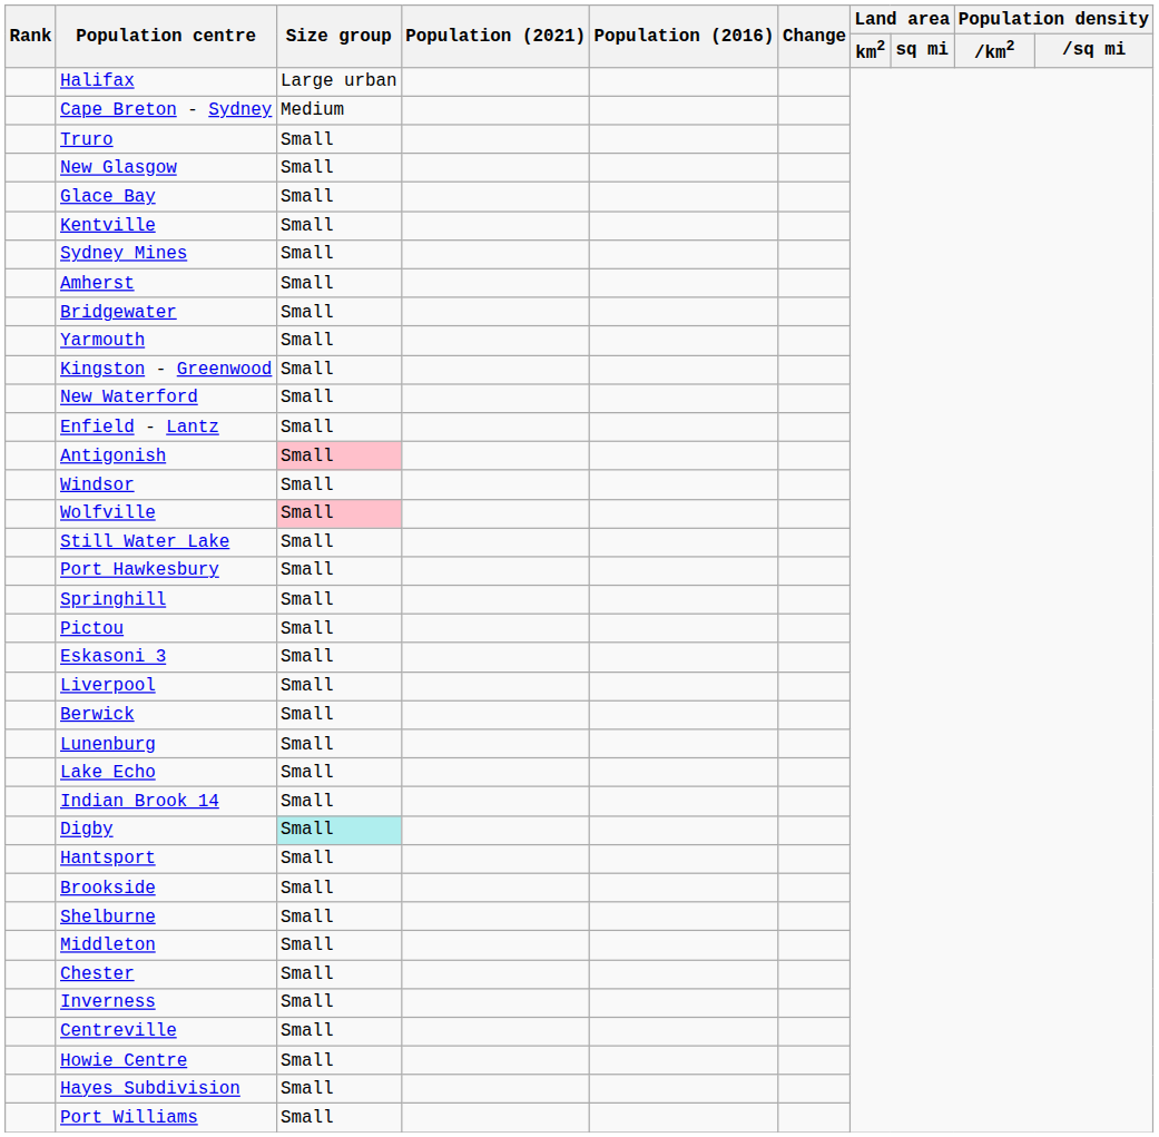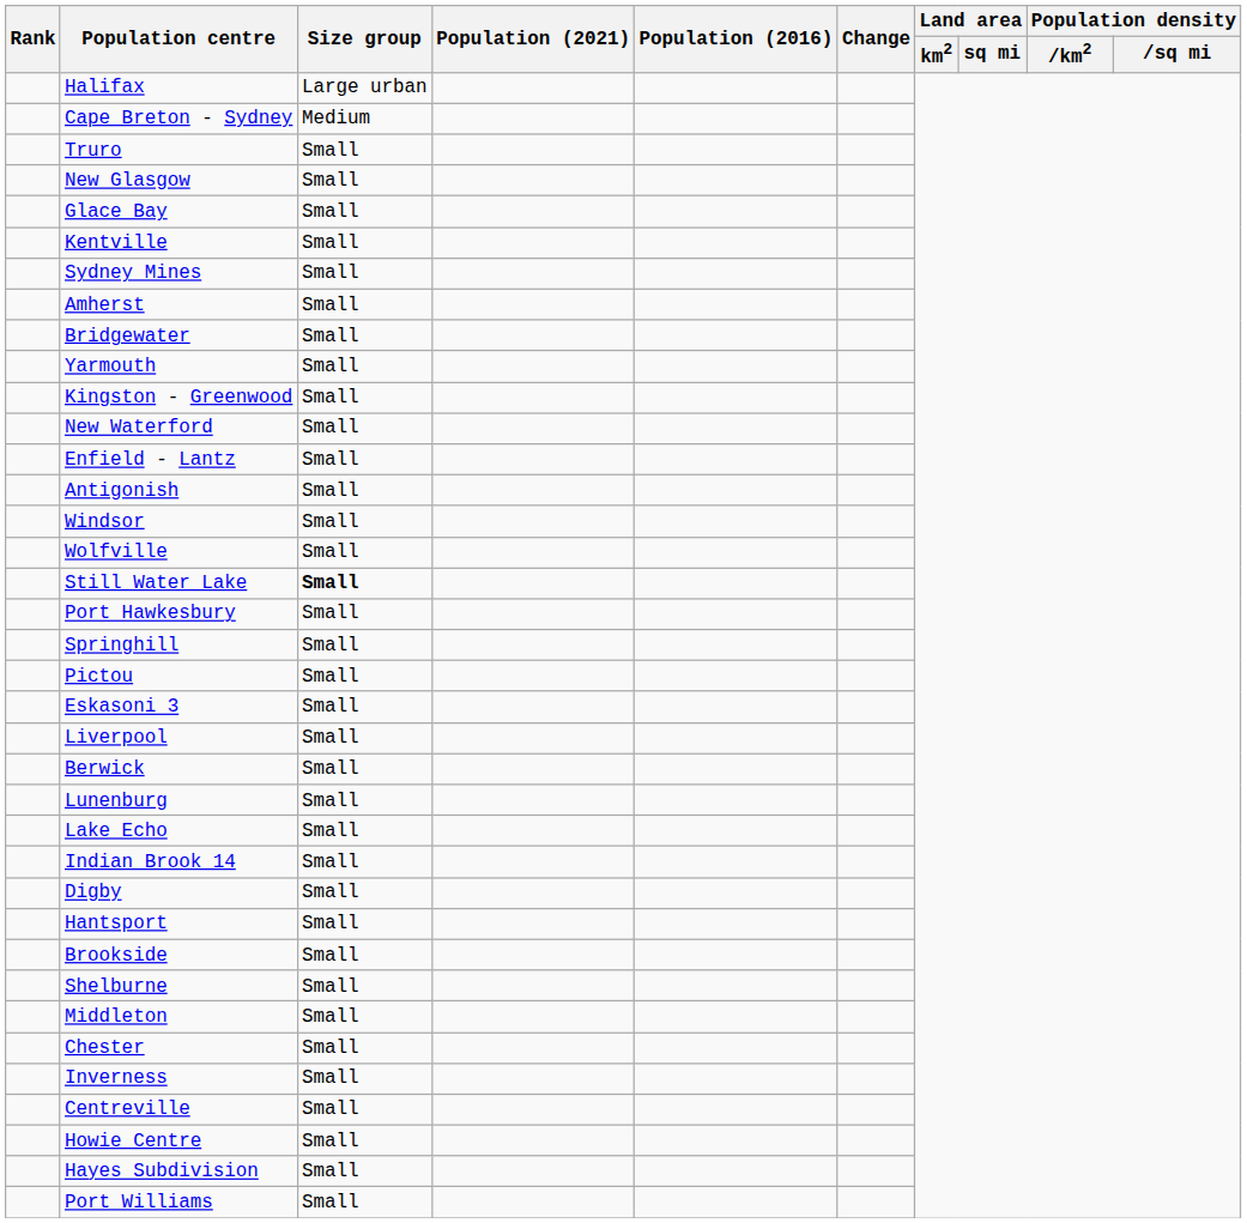Antigonish | Size group: pink background -> no background
Wolfville | Size group: pink background -> no background
Still Water Lake | Size group: normal -> bold
Digby | Size group: paleturquoise background -> no background
